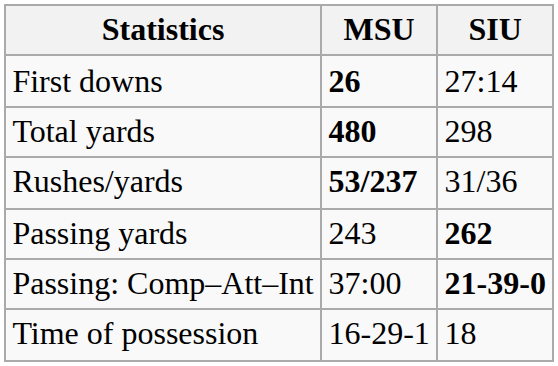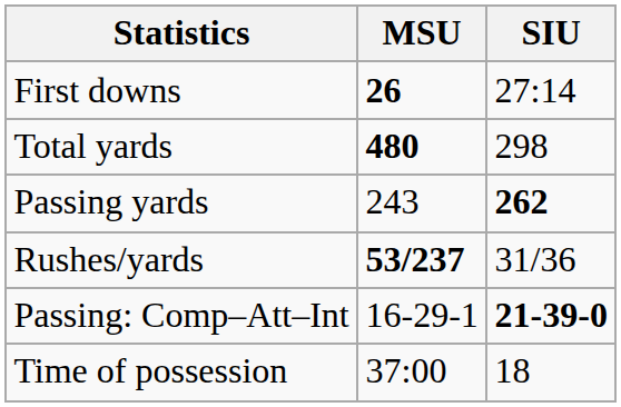rows swapped: Rushes/yards <-> Passing yards
Passing: Comp–Att–Int | MSU: 37:00 -> 16-29-1
Time of possession | MSU: 16-29-1 -> 37:00
